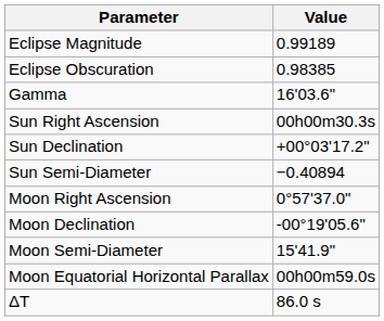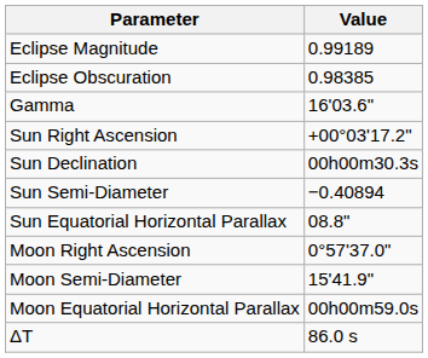Sun Right Ascension | Value: 00h00m30.3s -> +00°03'17.2"
Sun Declination | Value: +00°03'17.2" -> 00h00m30.3s
+ row: Sun Equatorial Horizontal Parallax | 08.8"
- row: Moon Declination | -00°19'05.6"
